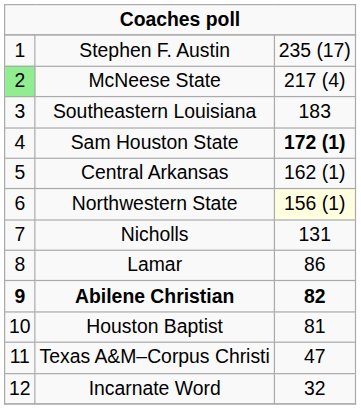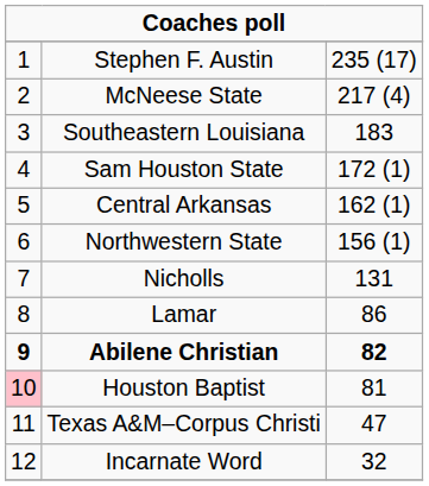McNeese State | column 1: lightgreen background -> no background
Sam Houston State | column 3: bold -> normal
Northwestern State | column 3: lightyellow background -> no background
Houston Baptist | column 1: no background -> pink background
